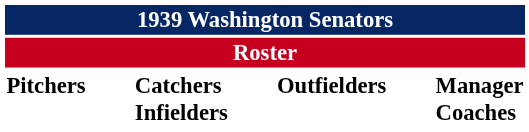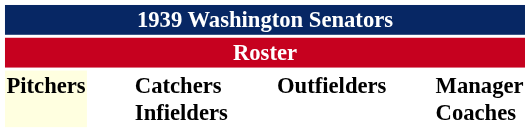Pitchers | column 1: no background -> lightyellow background
